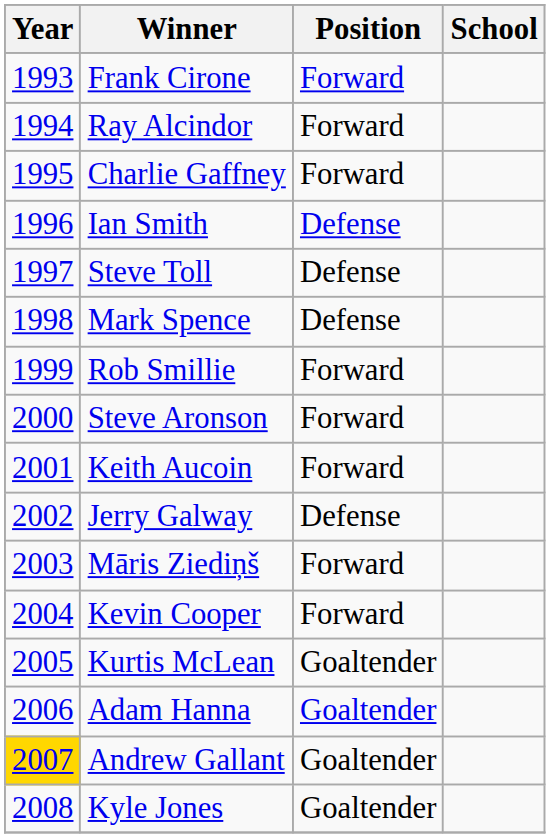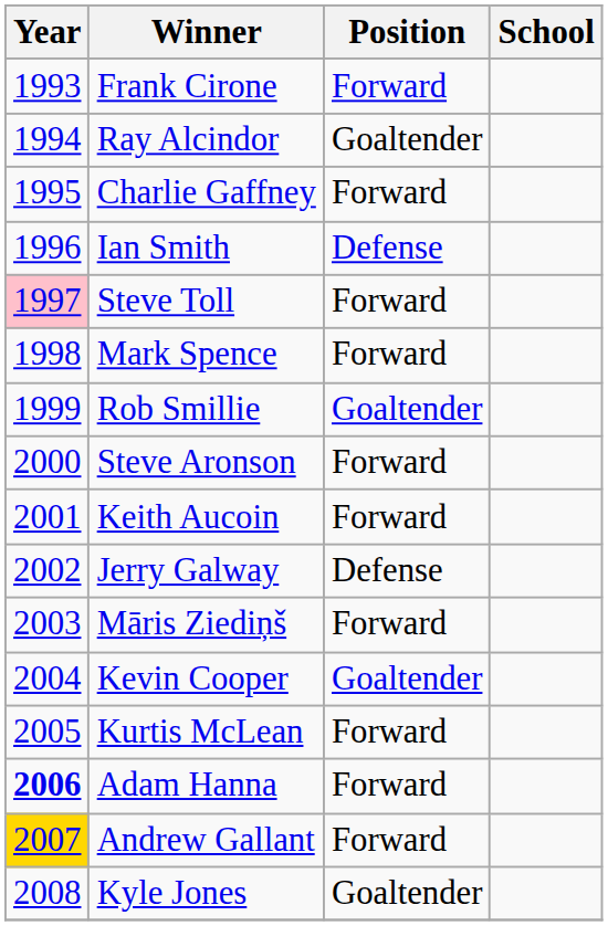Ray Alcindor | Position: Forward -> Goaltender
Steve Toll | Year: no background -> pink background
Steve Toll | Position: Defense -> Forward
Mark Spence | Position: Defense -> Forward
Rob Smillie | Position: Forward -> Goaltender
Kevin Cooper | Position: Forward -> Goaltender
Kurtis McLean | Position: Goaltender -> Forward
Adam Hanna | Year: normal -> bold
Adam Hanna | Position: Goaltender -> Forward
Andrew Gallant | Position: Goaltender -> Forward
